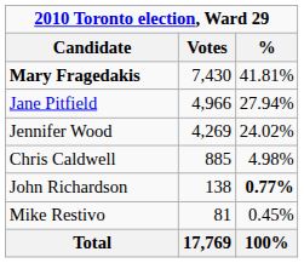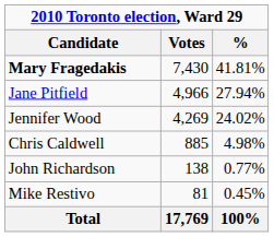John Richardson | %: bold -> normal
